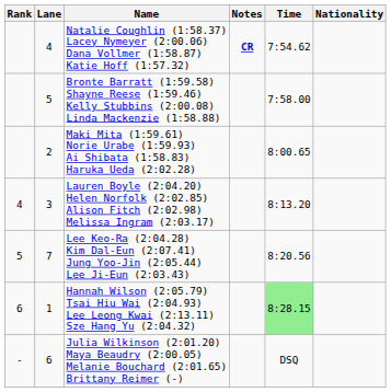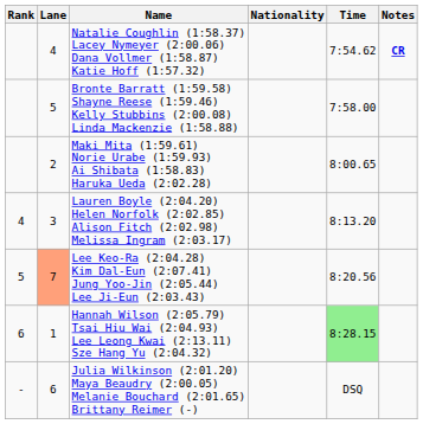columns swapped: Nationality <-> Notes
row 6 | Lane: no background -> lightsalmon background
